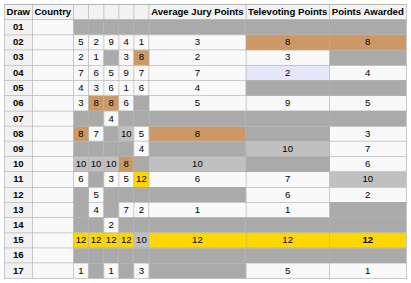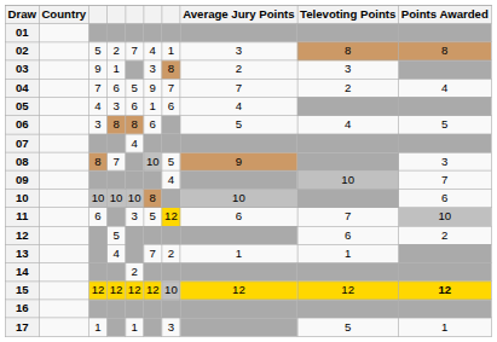02 | column 5: 9 -> 7
03 | column 3: 2 -> 9
04 | Televoting Points: lavender background -> no background
06 | Televoting Points: 9 -> 4
08 | Average Jury Points: 8 -> 9
